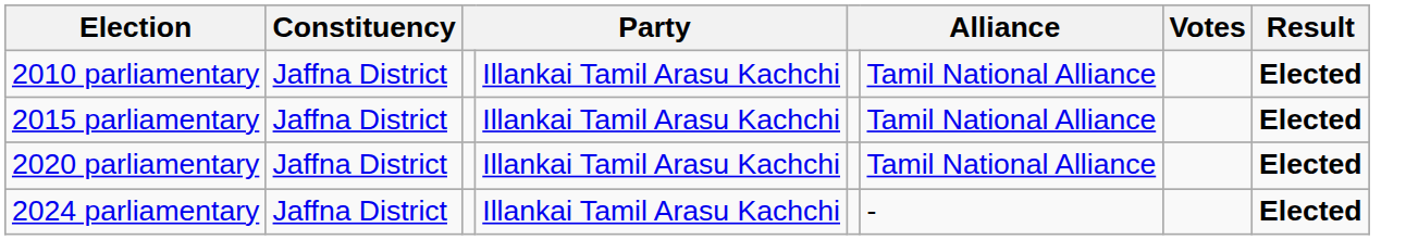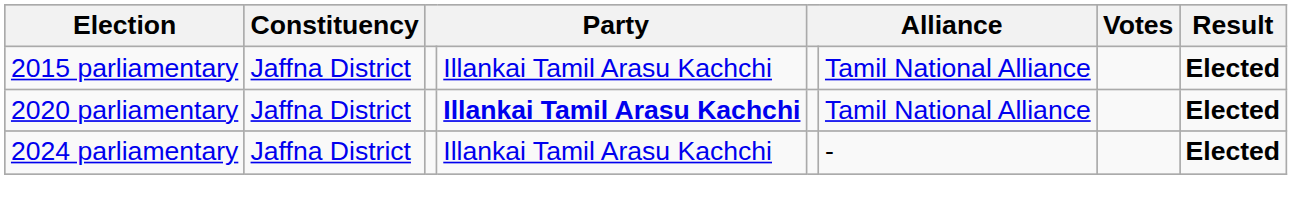- row: 2010 parliamentary | Jaffna District | Illankai Tamil Arasu Kachchi | Tamil National Alliance | Elected
2020 parliamentary | column 4: normal -> bold
